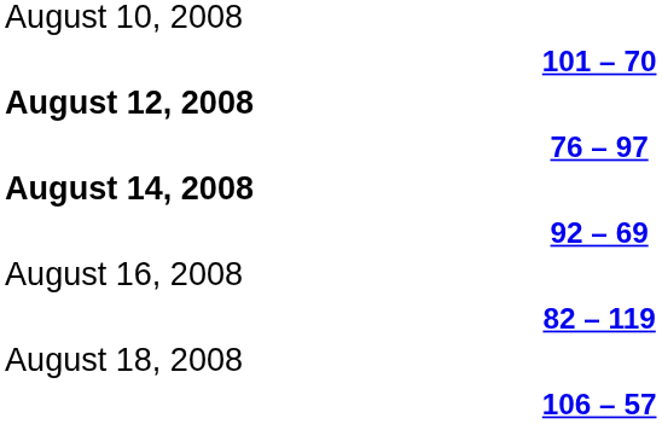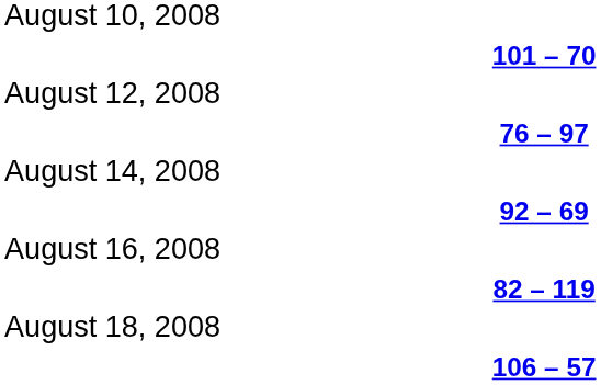August 12, 2008 | column 1: bold -> normal
August 14, 2008 | column 1: bold -> normal
